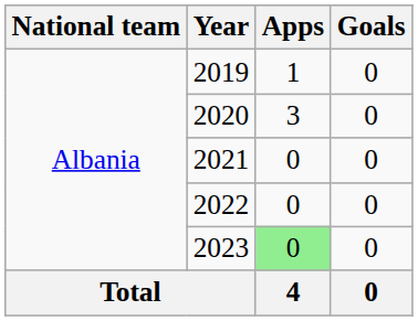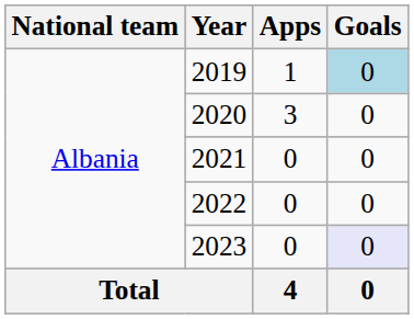2019 | Goals: no background -> lightblue background
2023 | Apps: lightgreen background -> no background
2023 | Goals: no background -> lavender background
